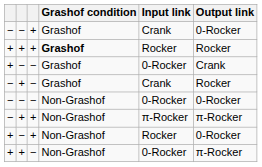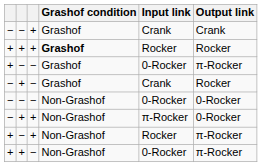row 2 | Output link: 0-Rocker -> Crank
row 4 | Output link: Crank -> π-Rocker
row 7 | Output link: π-Rocker -> 0-Rocker
row 8 | Output link: 0-Rocker -> π-Rocker
